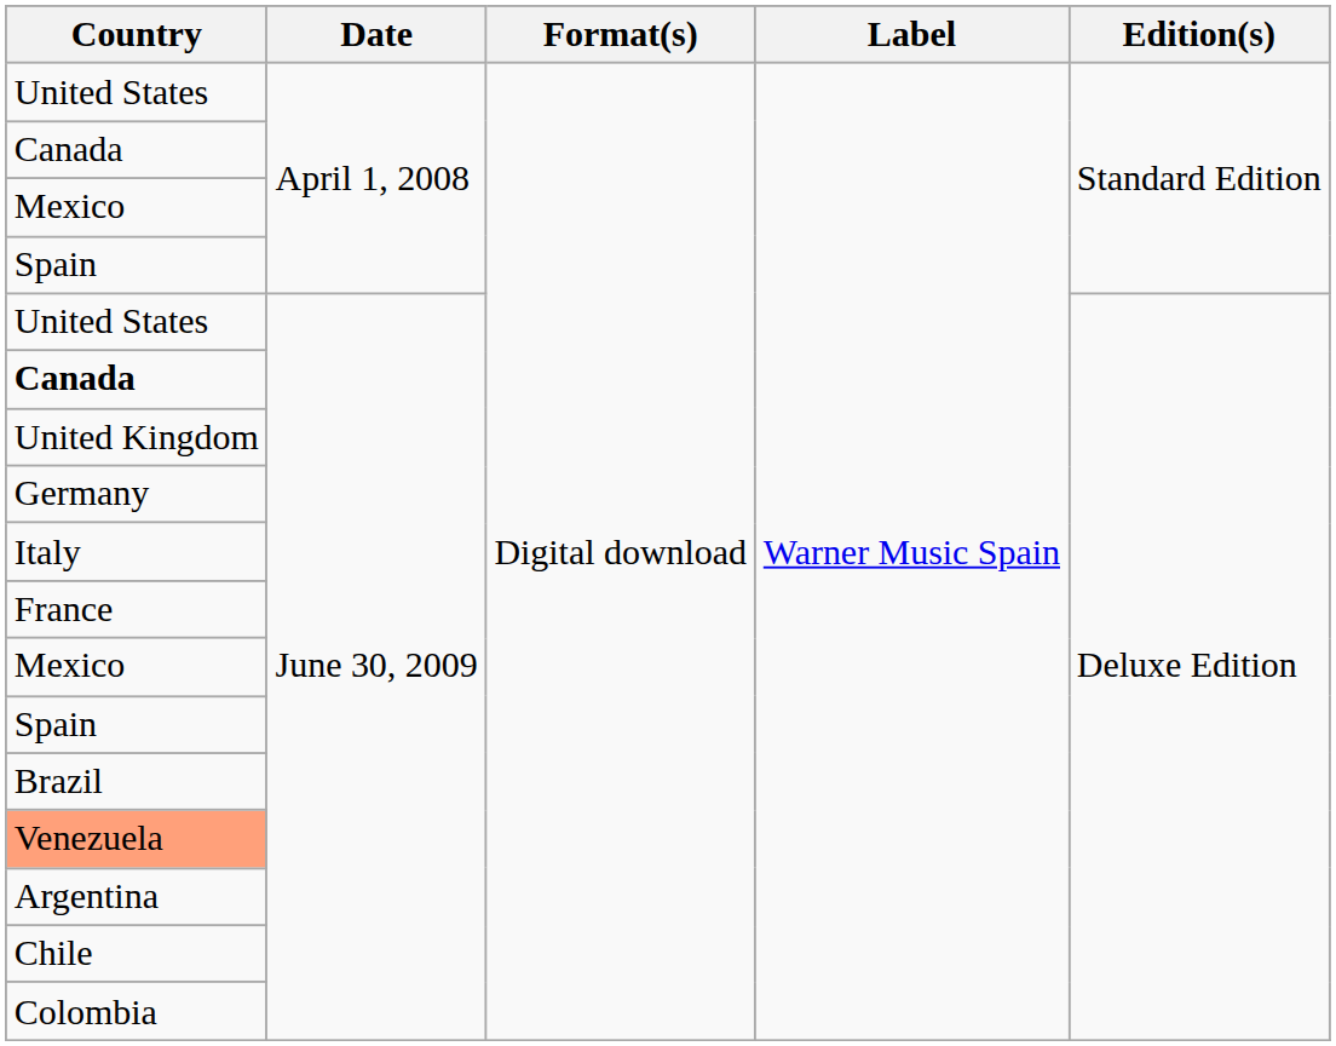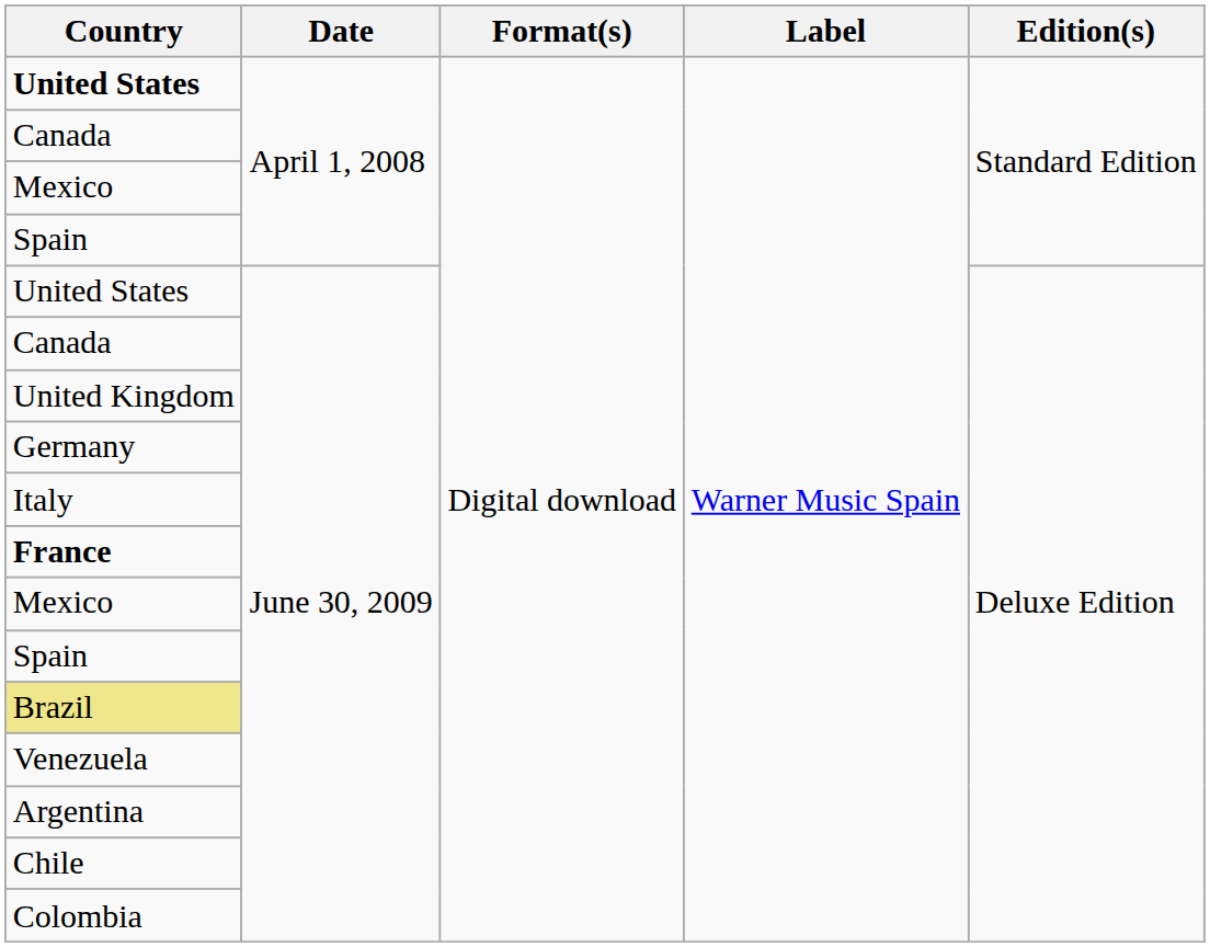United States / April 1, 2008 | Country: normal -> bold
Canada / June 30, 2009 | Country: bold -> normal
France | Country: normal -> bold
Brazil | Country: no background -> khaki background
Venezuela | Country: lightsalmon background -> no background
